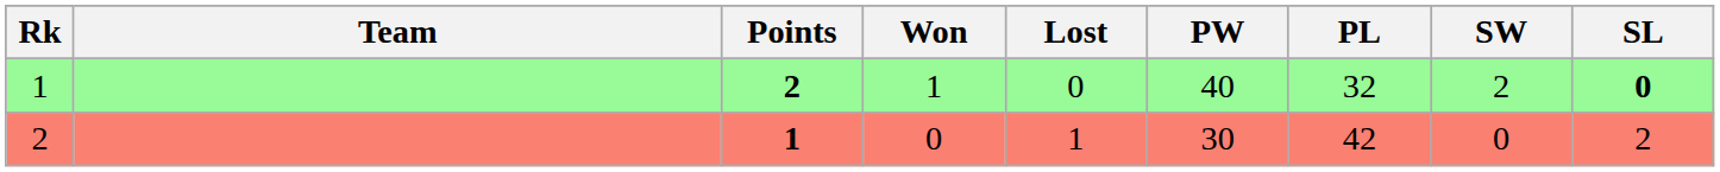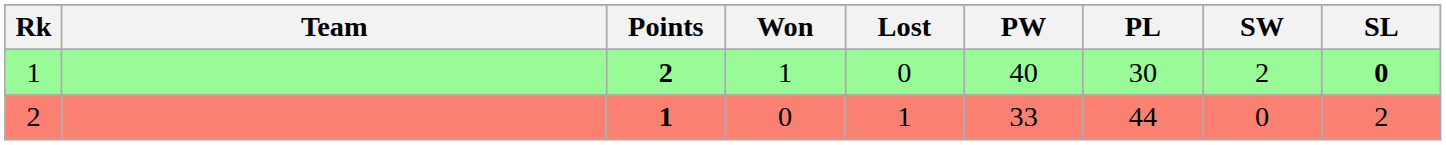row 2 | PL: 32 -> 30
row 3 | PW: 30 -> 33
row 3 | PL: 42 -> 44
